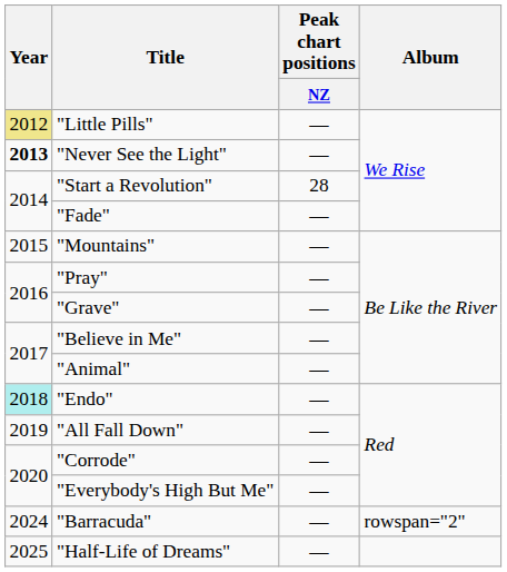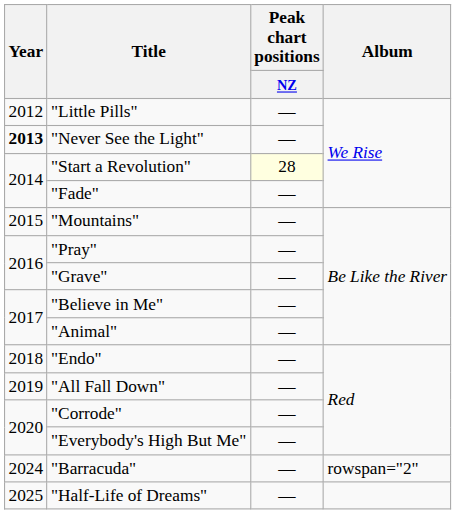"Little Pills" | Year: khaki background -> no background
"Start a Revolution" | Peak chart positions / NZ: no background -> lightyellow background
"Endo" | Year: paleturquoise background -> no background
